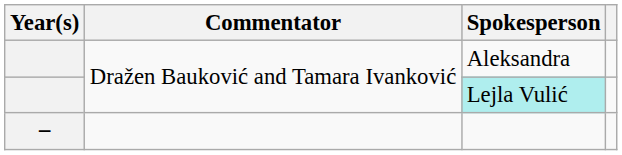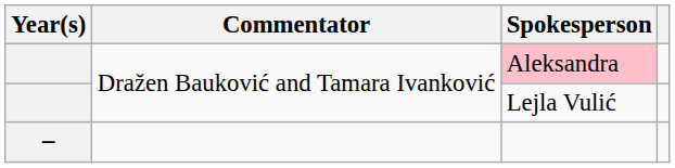Aleksandra | Spokesperson: no background -> pink background
Lejla Vulić | Spokesperson: paleturquoise background -> no background
